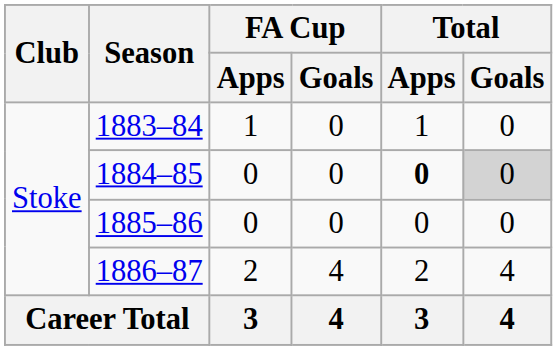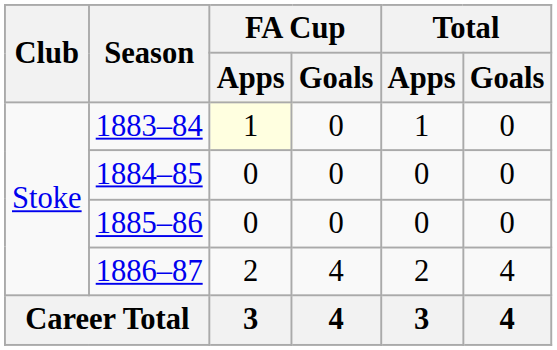1883–84 | FA Cup / Apps: no background -> lightyellow background
1884–85 | Total / Apps: bold -> normal
1884–85 | Total / Goals: lightgrey background -> no background
